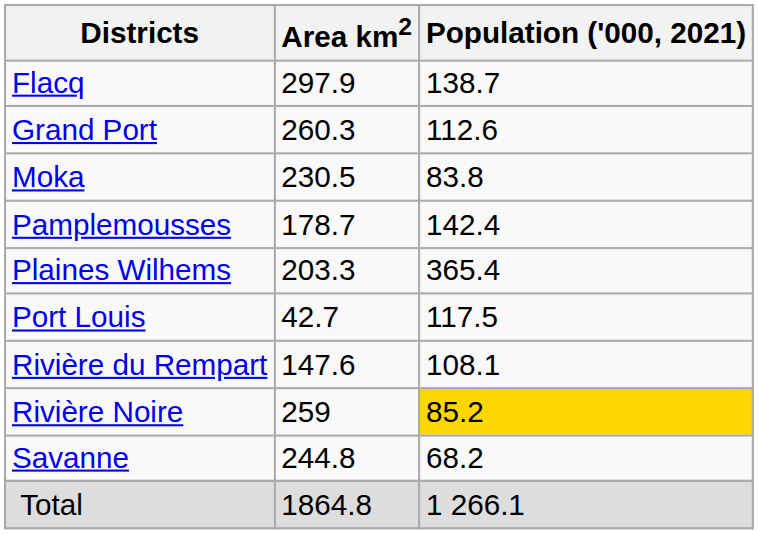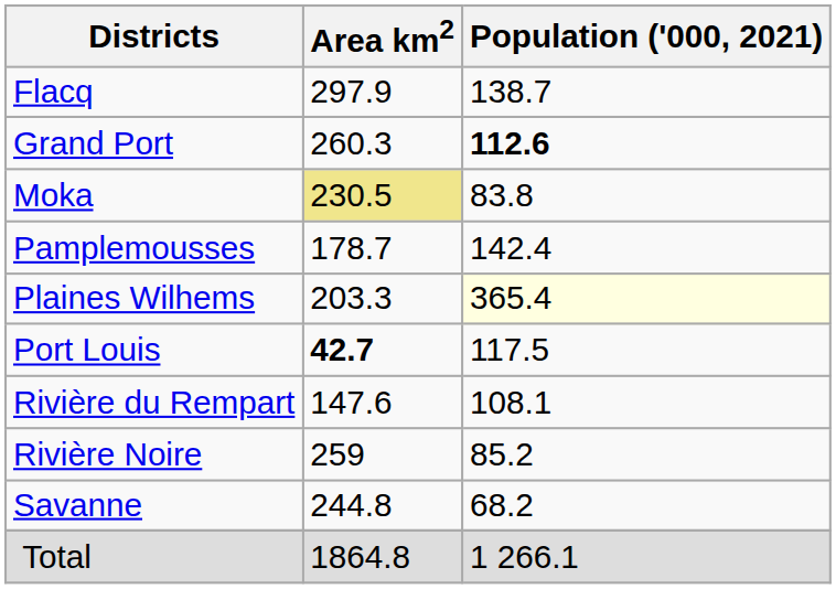Grand Port | Population ('000, 2021): normal -> bold
Moka | Area km2: no background -> khaki background
Plaines Wilhems | Population ('000, 2021): no background -> lightyellow background
Port Louis | Area km2: normal -> bold
Rivière Noire | Population ('000, 2021): gold background -> no background
